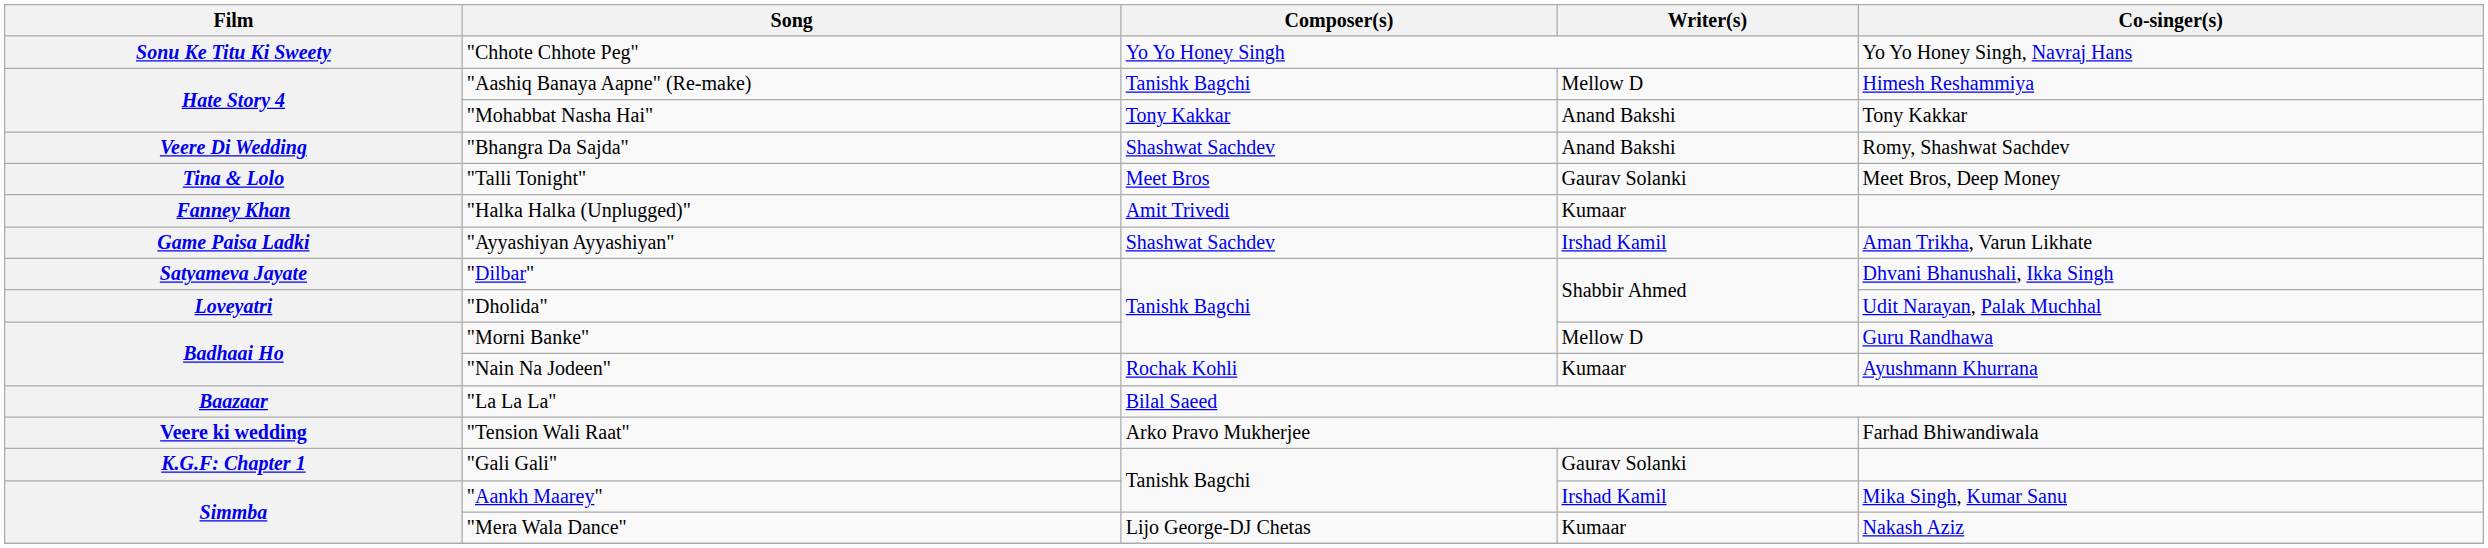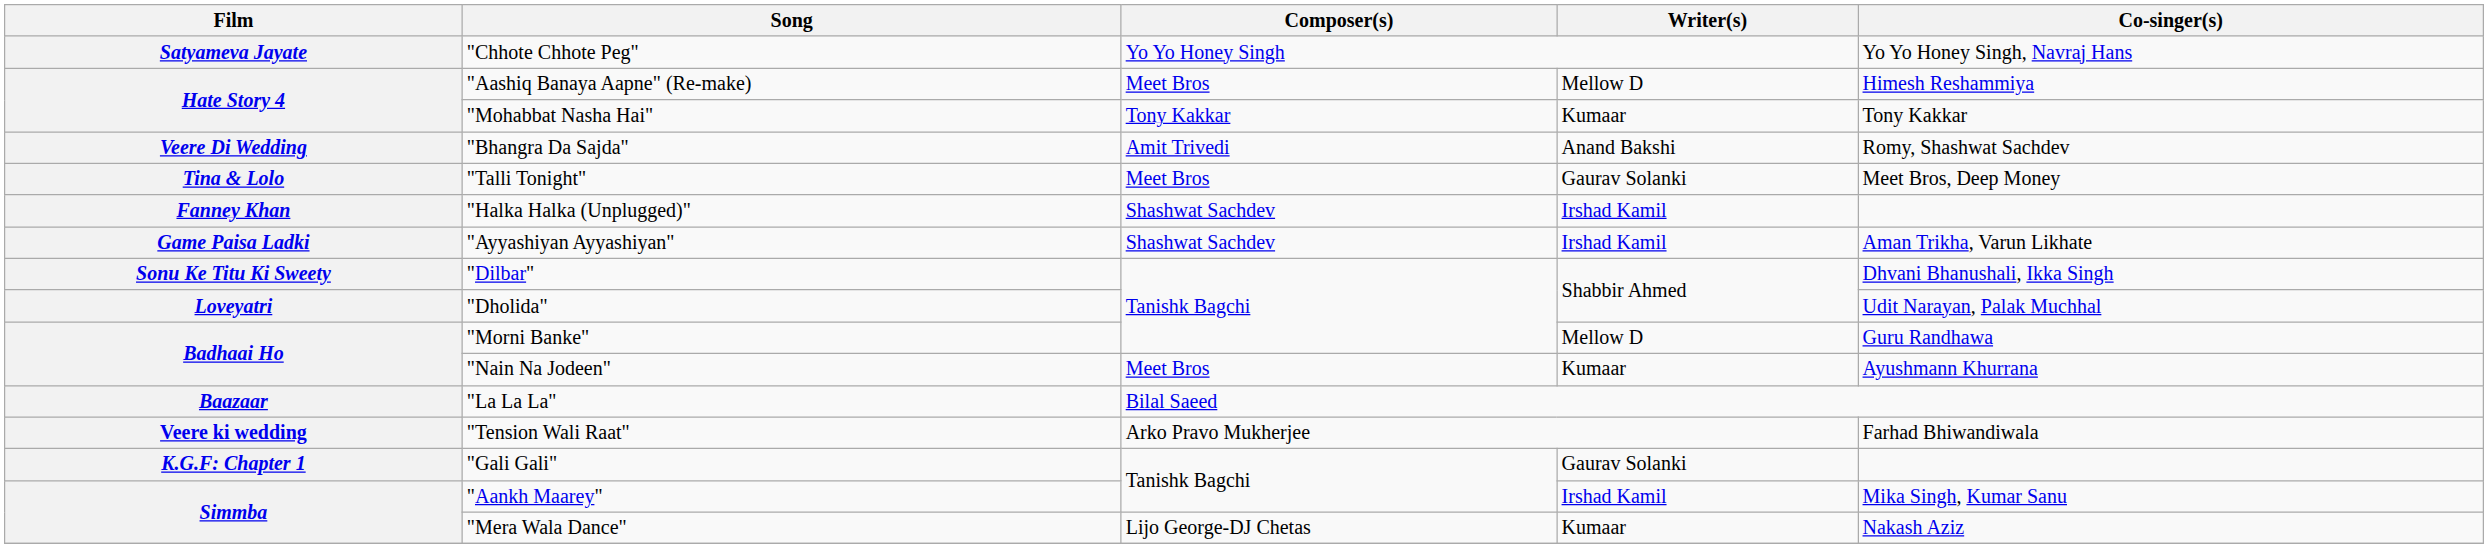"Chhote Chhote Peg" | Film: Sonu Ke Titu Ki Sweety -> Satyameva Jayate
"Aashiq Banaya Aapne" (Re-make) | Composer(s): Tanishk Bagchi -> Meet Bros
"Mohabbat Nasha Hai" | Writer(s): Anand Bakshi -> Kumaar
"Bhangra Da Sajda" | Composer(s): Shashwat Sachdev -> Amit Trivedi
"Halka Halka (Unplugged)" | Composer(s): Amit Trivedi -> Shashwat Sachdev
"Halka Halka (Unplugged)" | Writer(s): Kumaar -> Irshad Kamil
"Dilbar" | Film: Satyameva Jayate -> Sonu Ke Titu Ki Sweety
"Nain Na Jodeen" | Composer(s): Rochak Kohli -> Meet Bros
